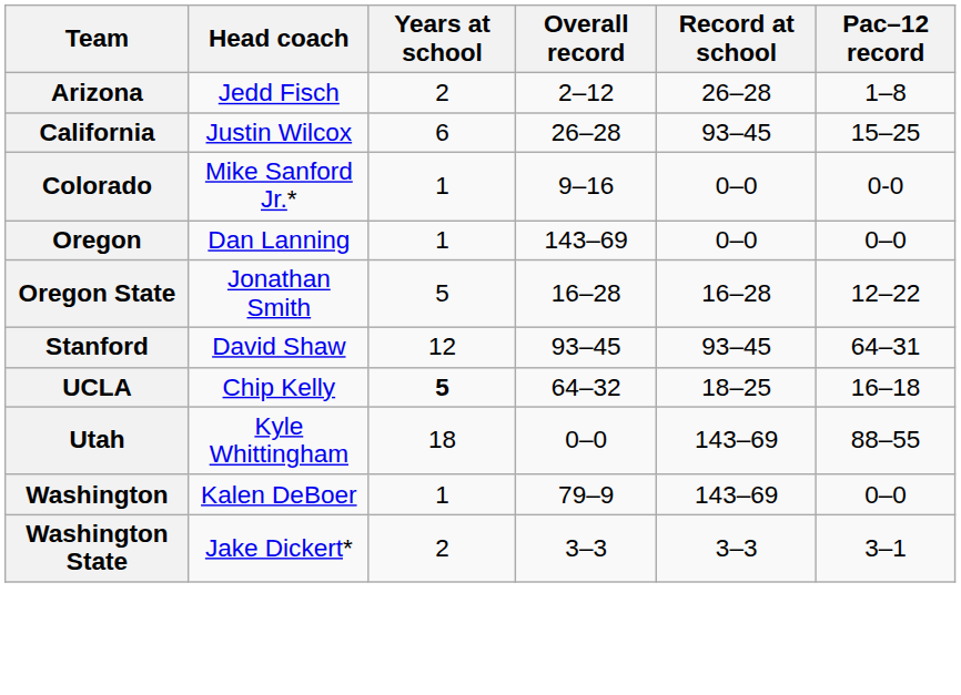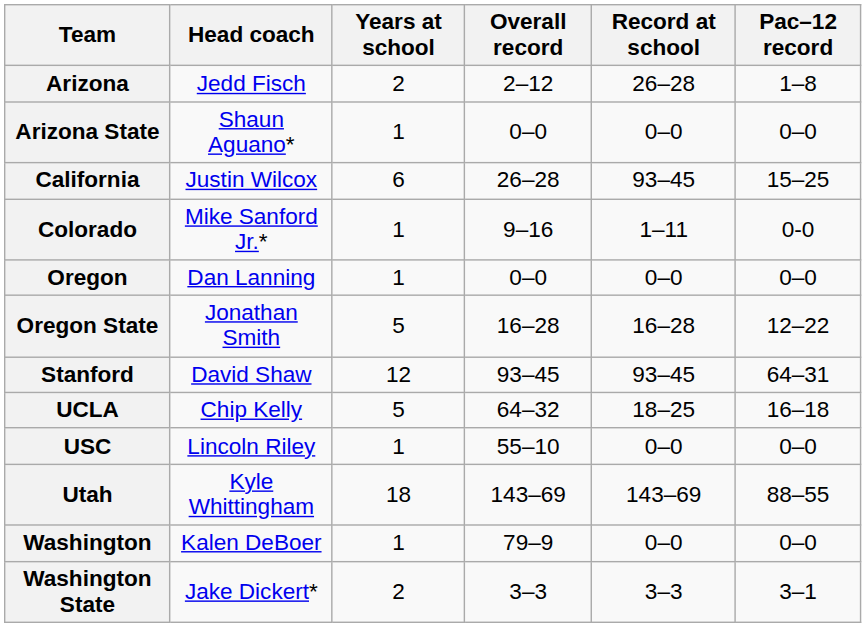+ row: Arizona State | Shaun Aguano* | 1 | 0–0 | 0–0 | 0–0
Colorado | Record at school: 0–0 -> 1–11
Oregon | Overall record: 143–69 -> 0–0
UCLA | Years at school: bold -> normal
+ row: USC | Lincoln Riley | 1 | 55–10 | 0–0 | 0–0
Utah | Overall record: 0–0 -> 143–69
Washington | Record at school: 143–69 -> 0–0
